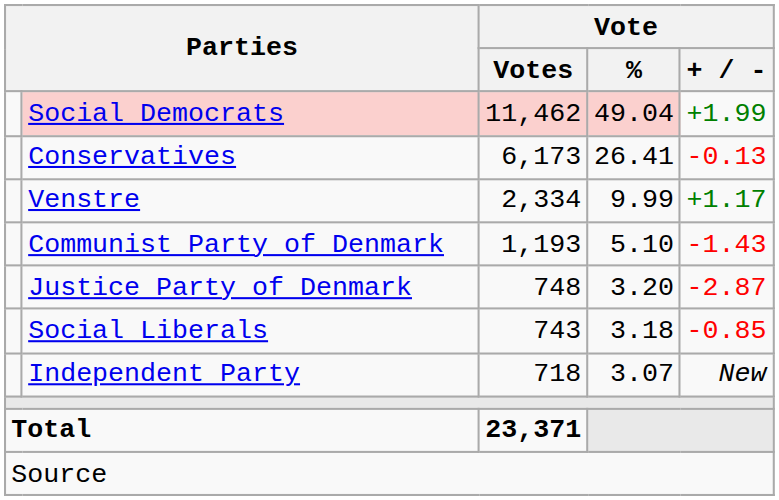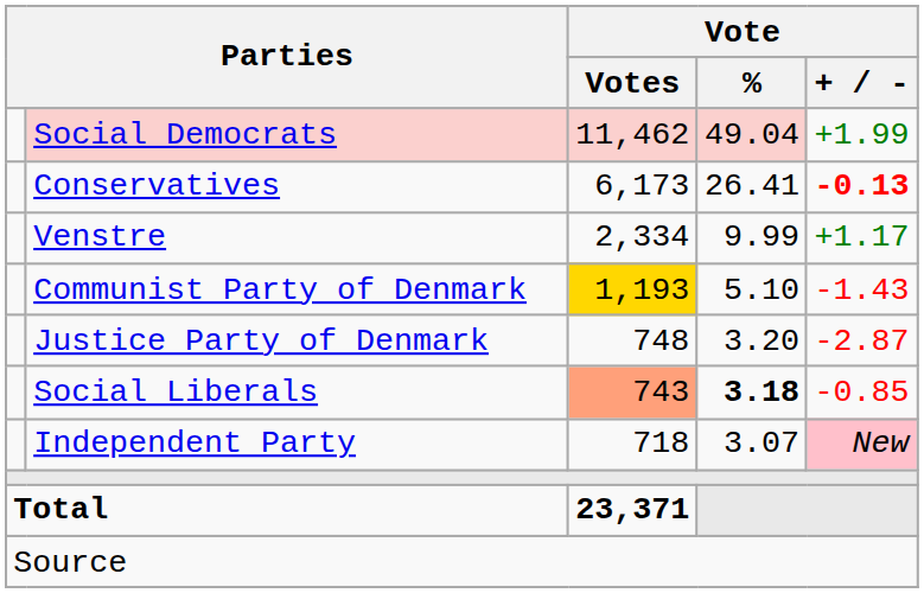Conservatives | Vote / + / -: normal -> bold
Communist Party of Denmark | Vote / Votes: no background -> gold background
Social Liberals | Vote / Votes: no background -> lightsalmon background
Social Liberals | Vote / %: normal -> bold
Independent Party | Vote / + / -: no background -> pink background
